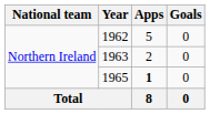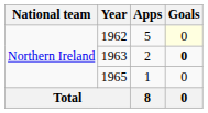1962 | Goals: no background -> lightyellow background
1963 | Goals: normal -> bold
1965 | Apps: bold -> normal
